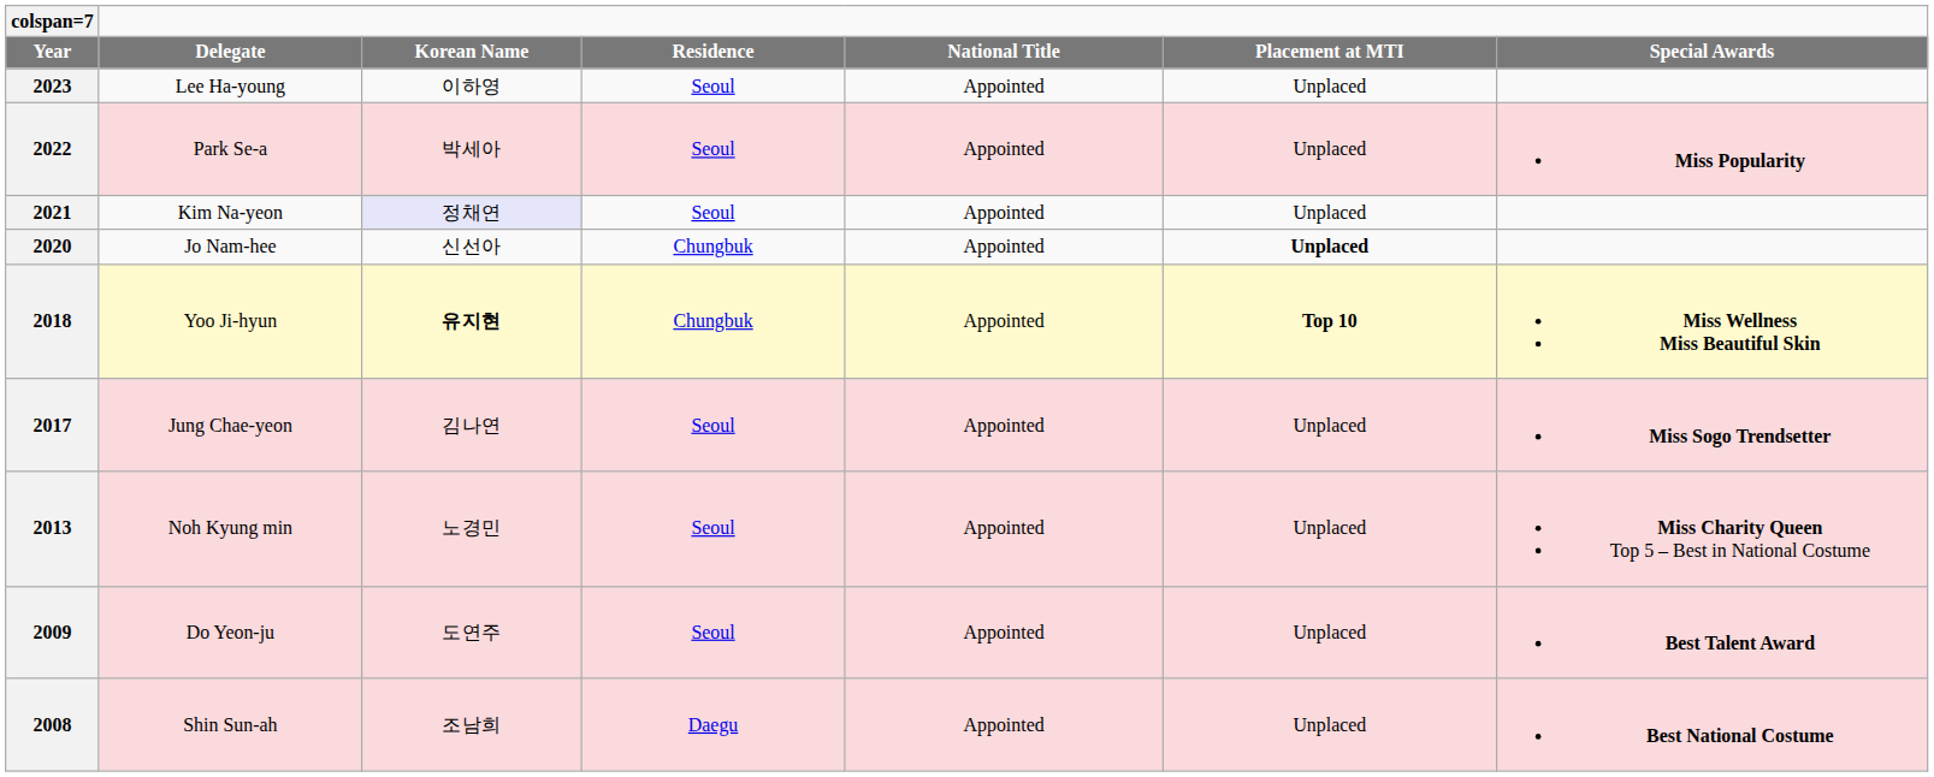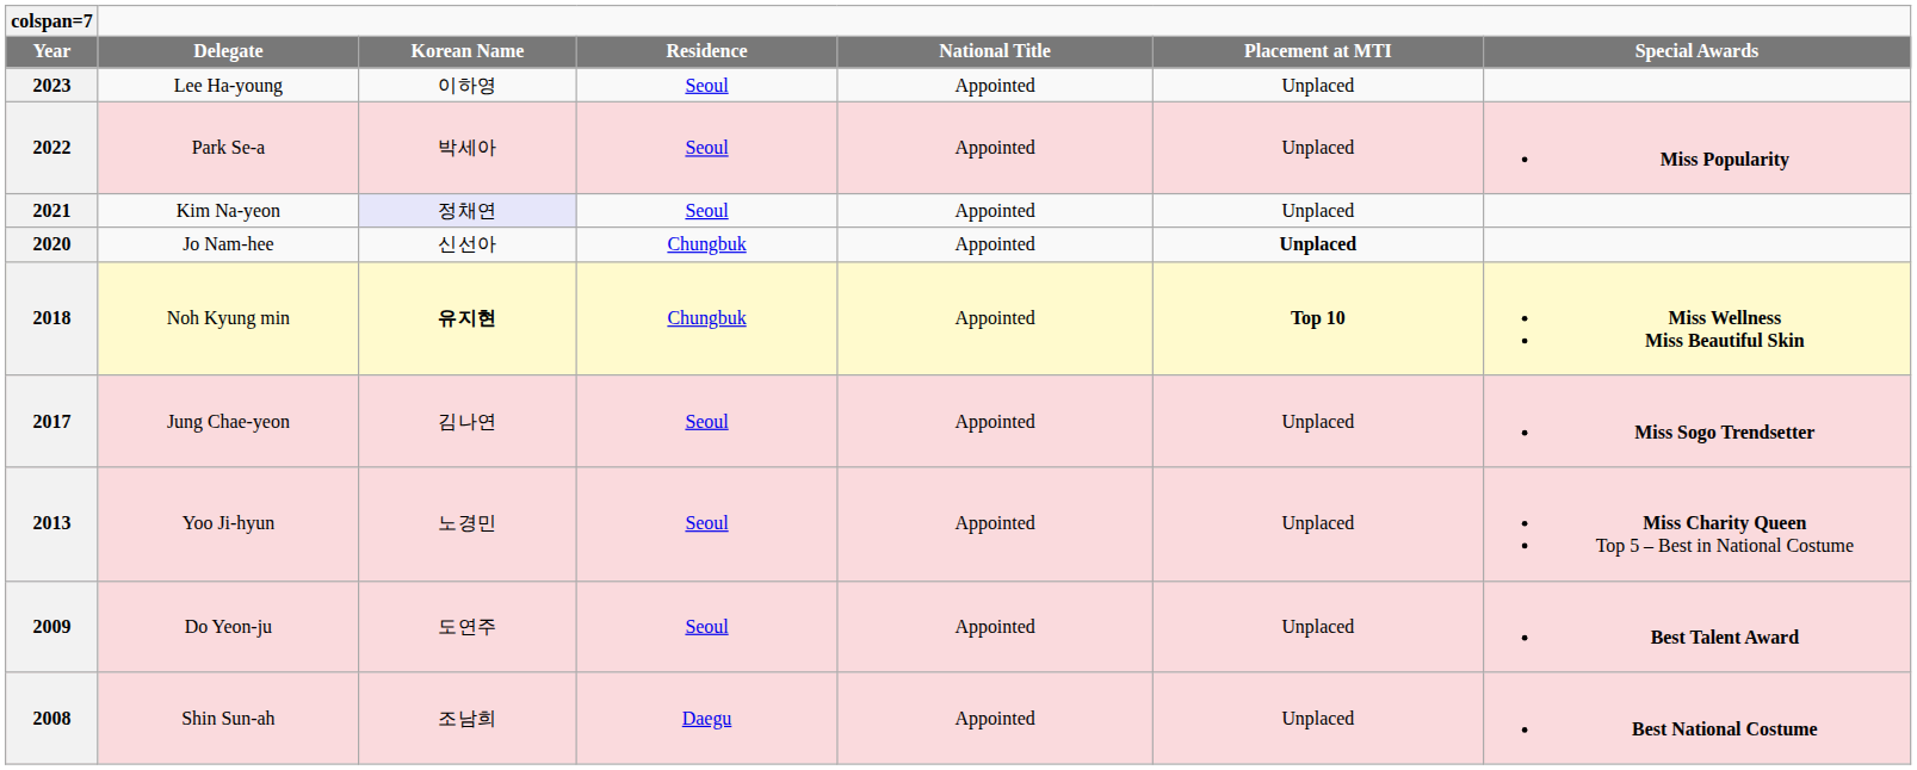2018 | Delegate: Yoo Ji-hyun -> Noh Kyung min
2013 | Delegate: Noh Kyung min -> Yoo Ji-hyun
